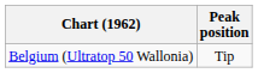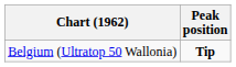Belgium (Ultratop 50 Wallonia) | Peak position: normal -> bold
